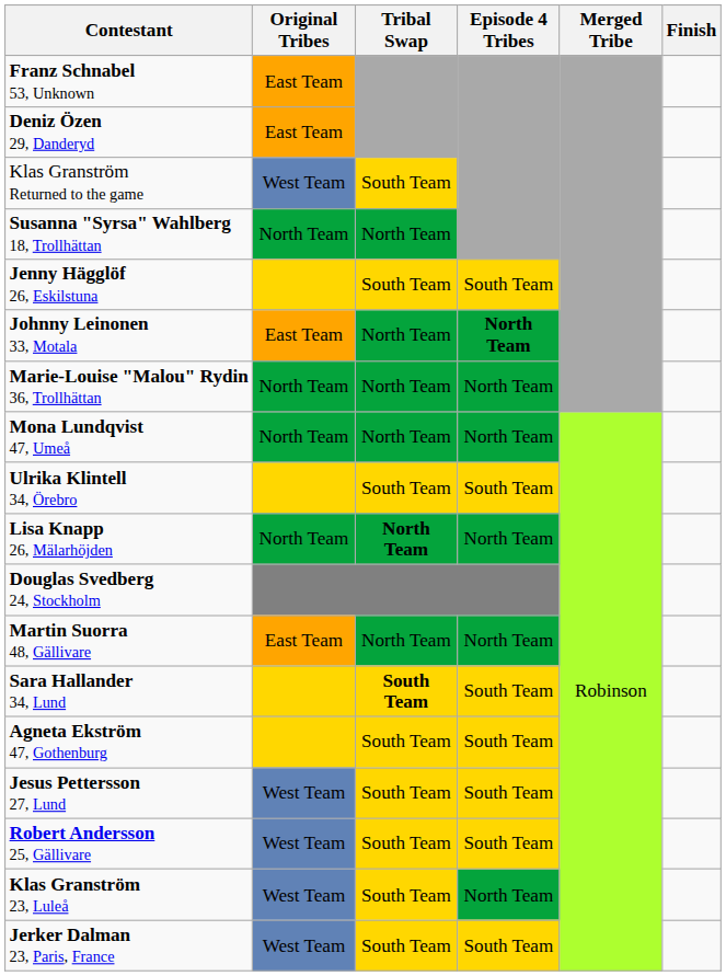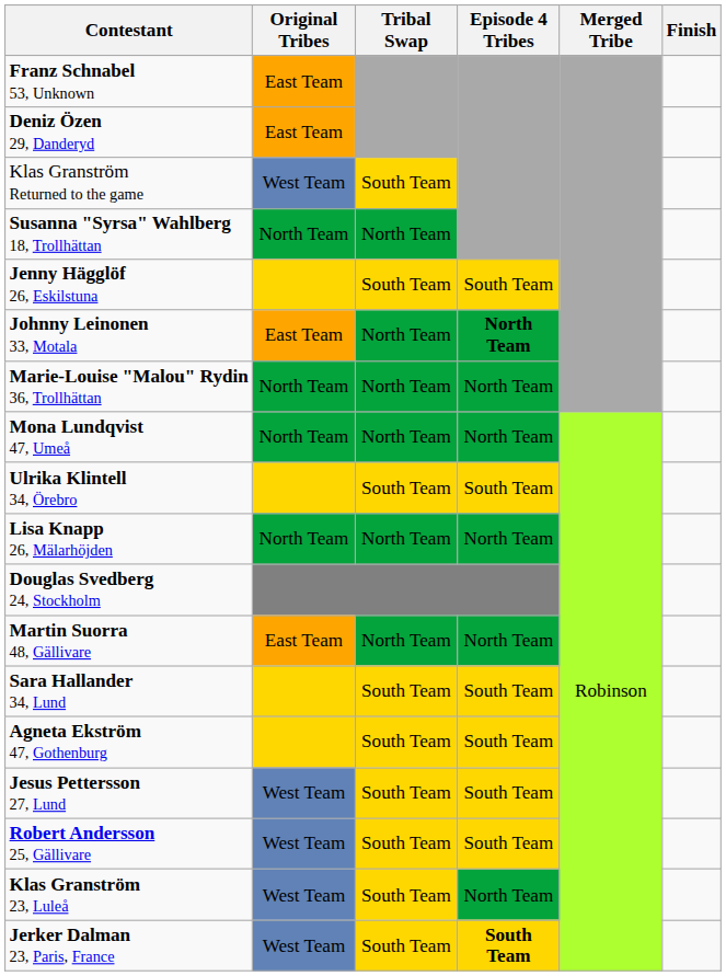Lisa Knapp 26, Mälarhöjden | Tribal Swap: bold -> normal
Sara Hallander 34, Lund | Tribal Swap: bold -> normal
Jerker Dalman 23, Paris, France | Episode 4 Tribes: normal -> bold
